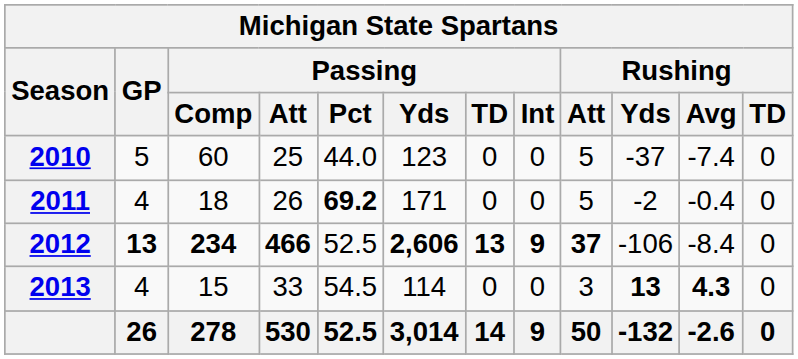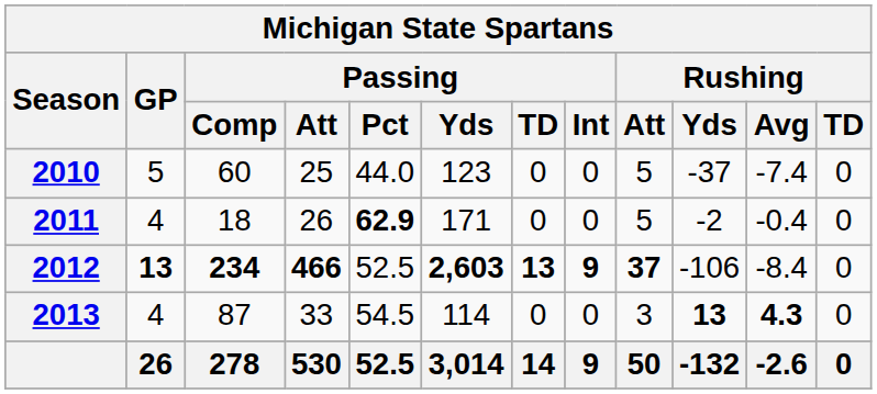2011 | Passing / Pct: 69.2 -> 62.9
2012 | Passing / Yds: 2,606 -> 2,603
2013 | Passing / Comp: 15 -> 87
